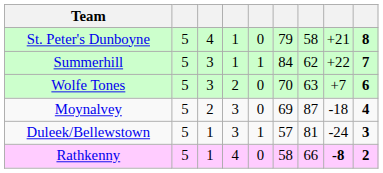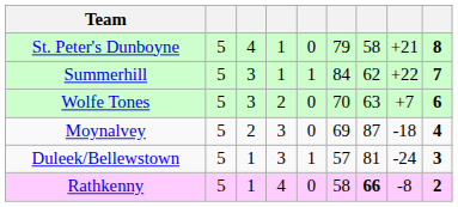Rathkenny | column 7: normal -> bold
Rathkenny | column 8: bold -> normal
